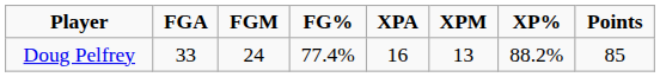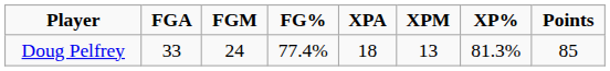Doug Pelfrey | XPA: 16 -> 18
Doug Pelfrey | XP%: 88.2% -> 81.3%
